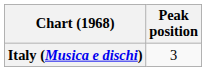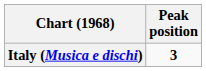Italy (Musica e dischi) | Peak position: normal -> bold
